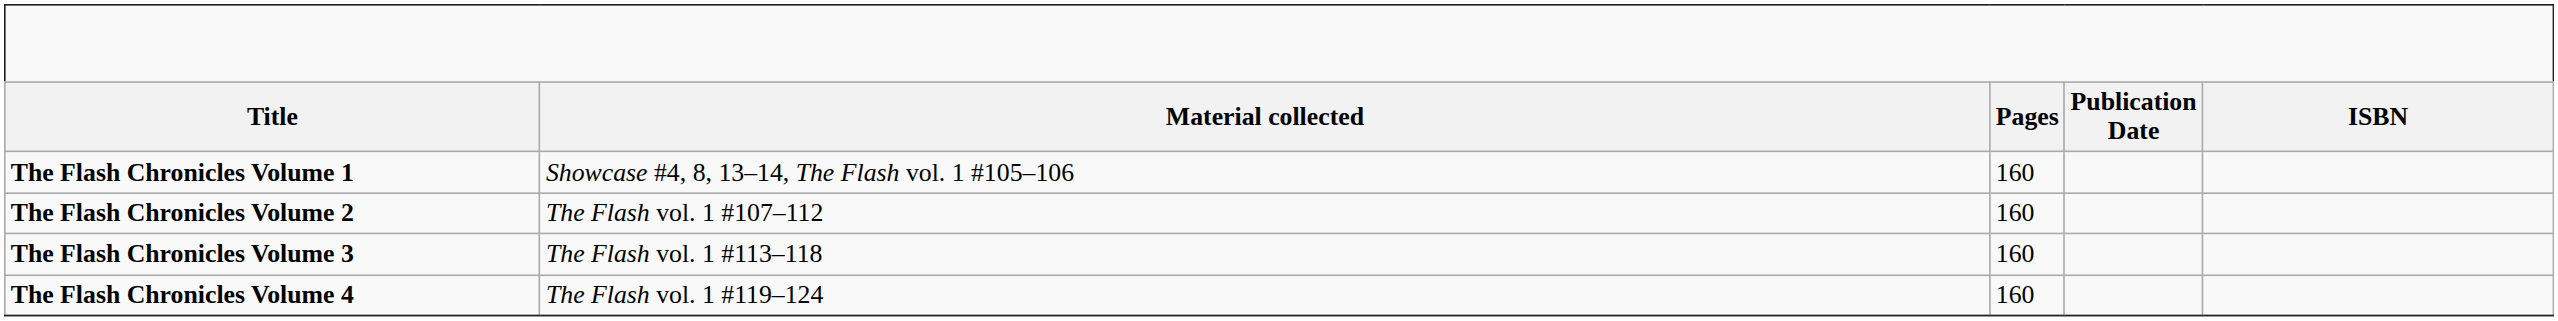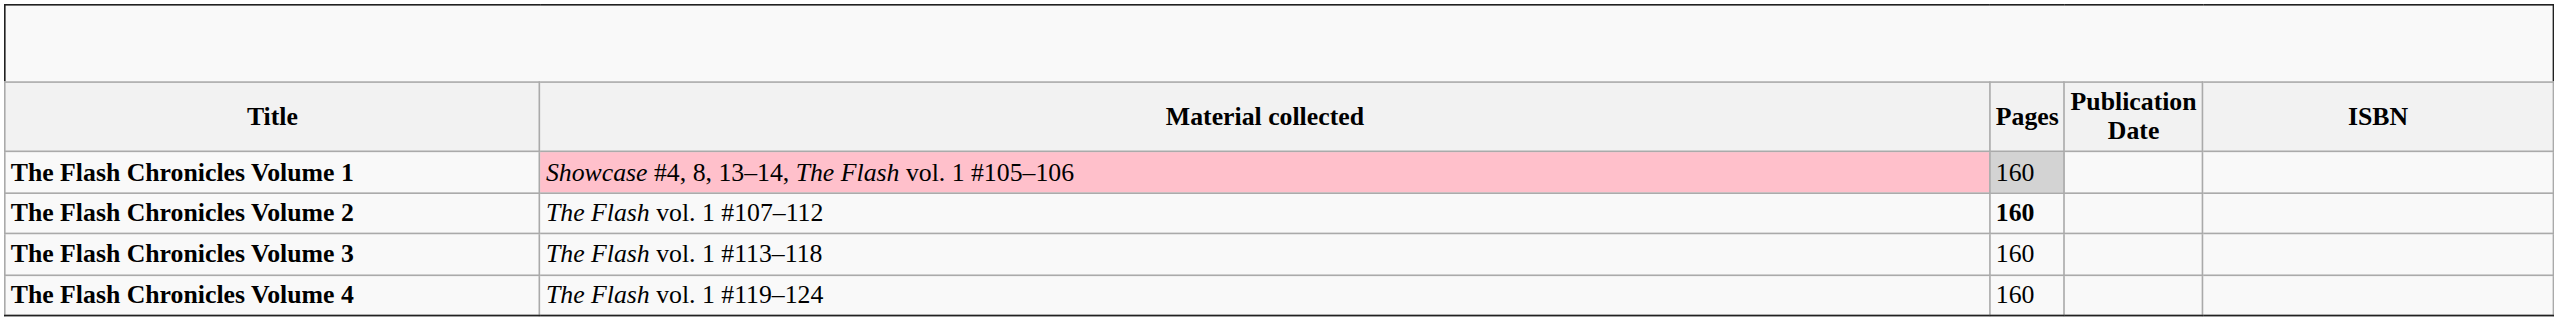The Flash Chronicles Volume 1 | Material collected: no background -> pink background
The Flash Chronicles Volume 1 | Pages: no background -> lightgrey background
The Flash Chronicles Volume 2 | Pages: normal -> bold
